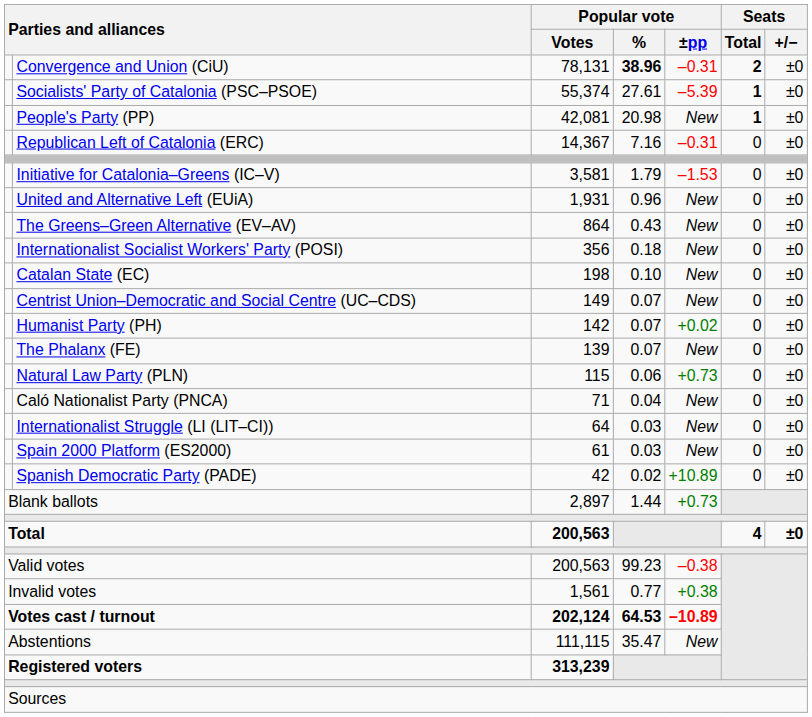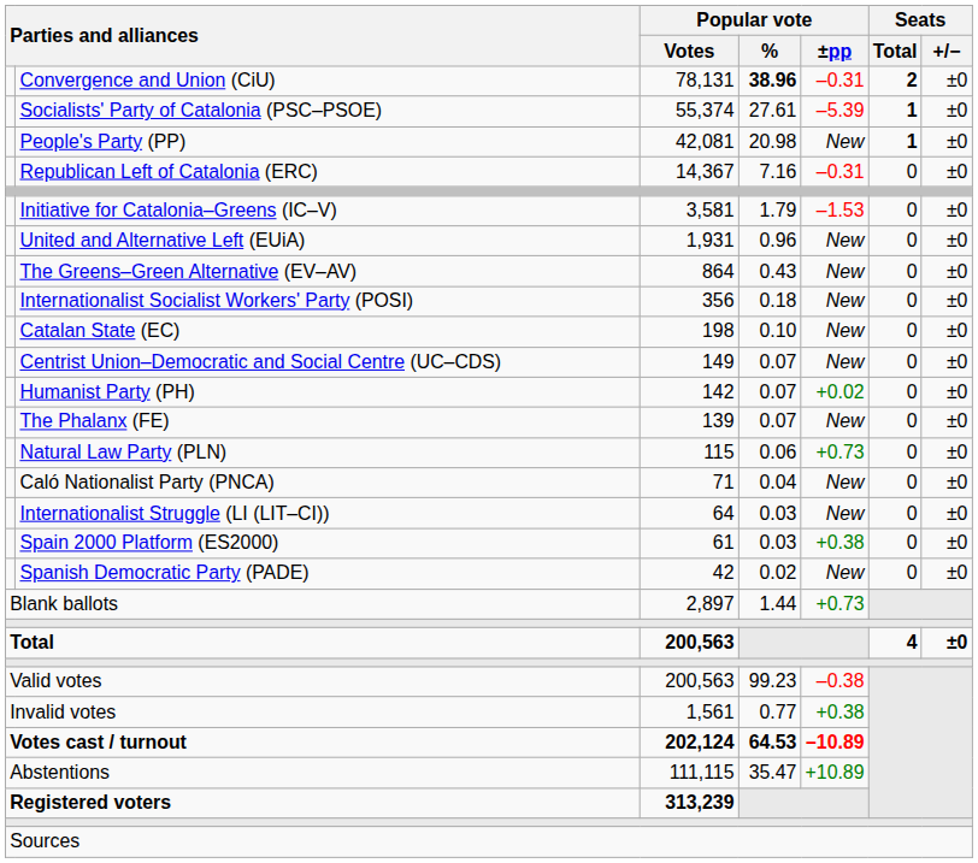Spain 2000 Platform (ES2000) | Popular vote / ±pp: New -> +0.38
Spanish Democratic Party (PADE) | Popular vote / ±pp: +10.89 -> New
Abstentions | Popular vote / ±pp: New -> +10.89
